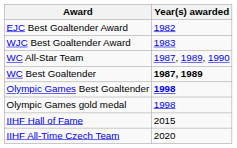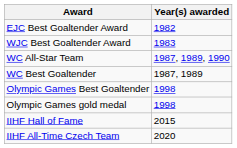WC Best Goaltender | Year(s) awarded: bold -> normal
Olympic Games Best Goaltender | Year(s) awarded: bold -> normal
